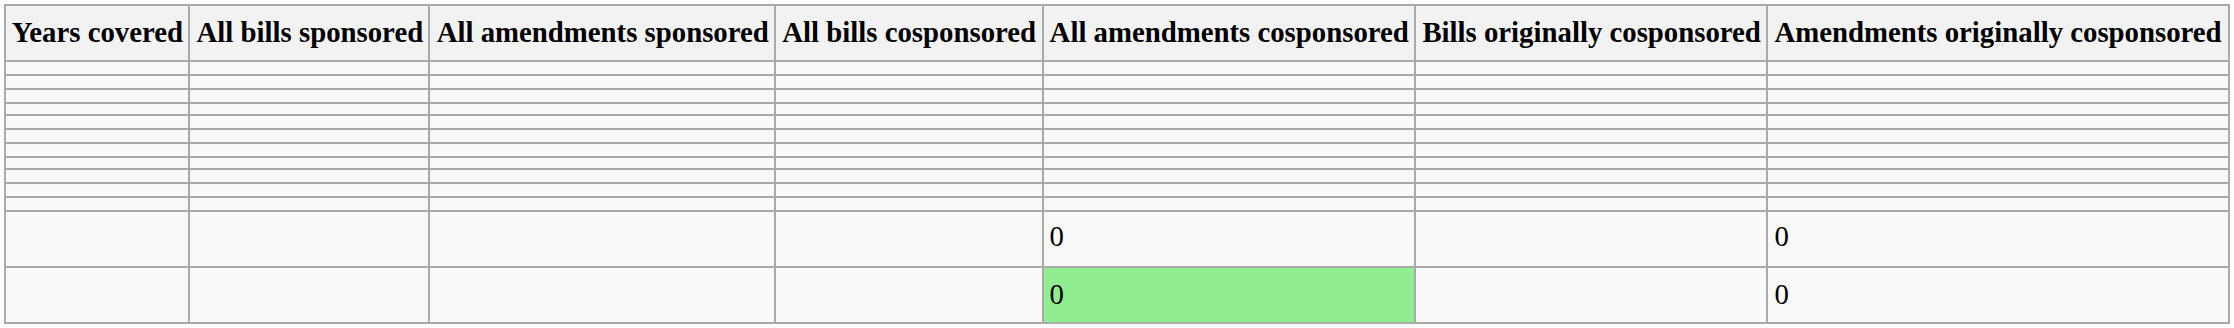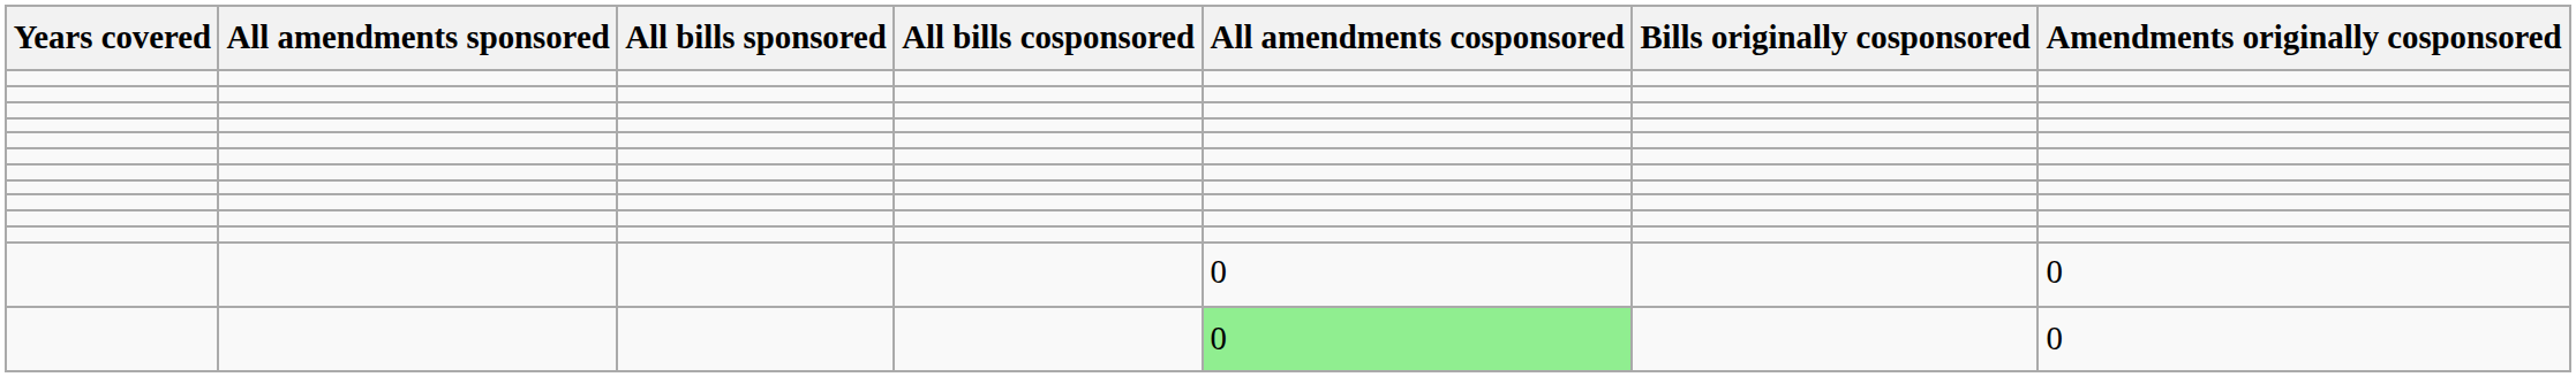columns swapped: All bills sponsored <-> All amendments sponsored
